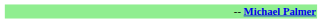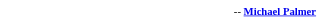row 1 | column 1: lightgreen background -> no background
